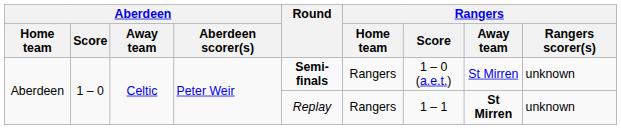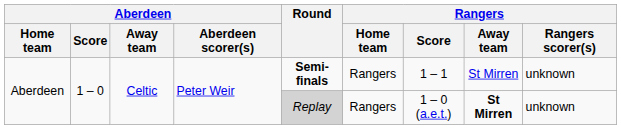row 3 | Rangers / Score: 1 – 0 (a.e.t.) -> 1 – 1
row 4 | Round: no background -> lightgrey background
row 4 | Rangers / Score: 1 – 1 -> 1 – 0 (a.e.t.)
